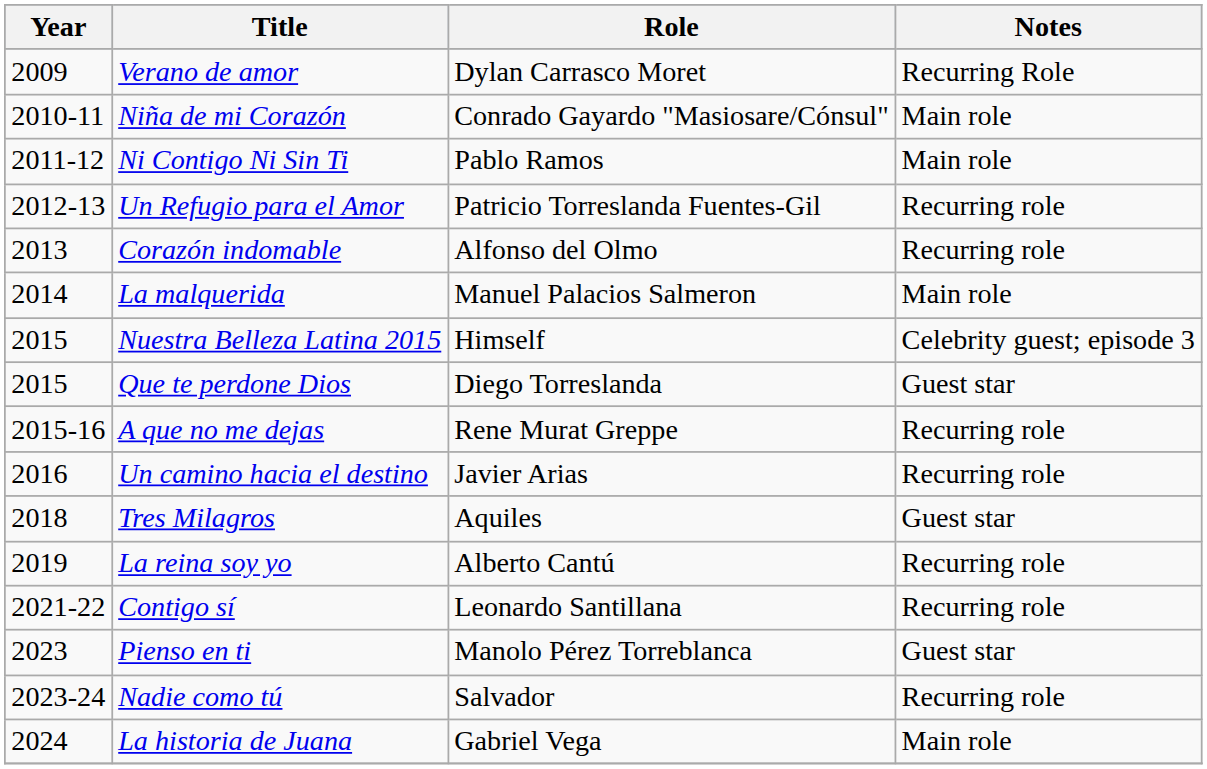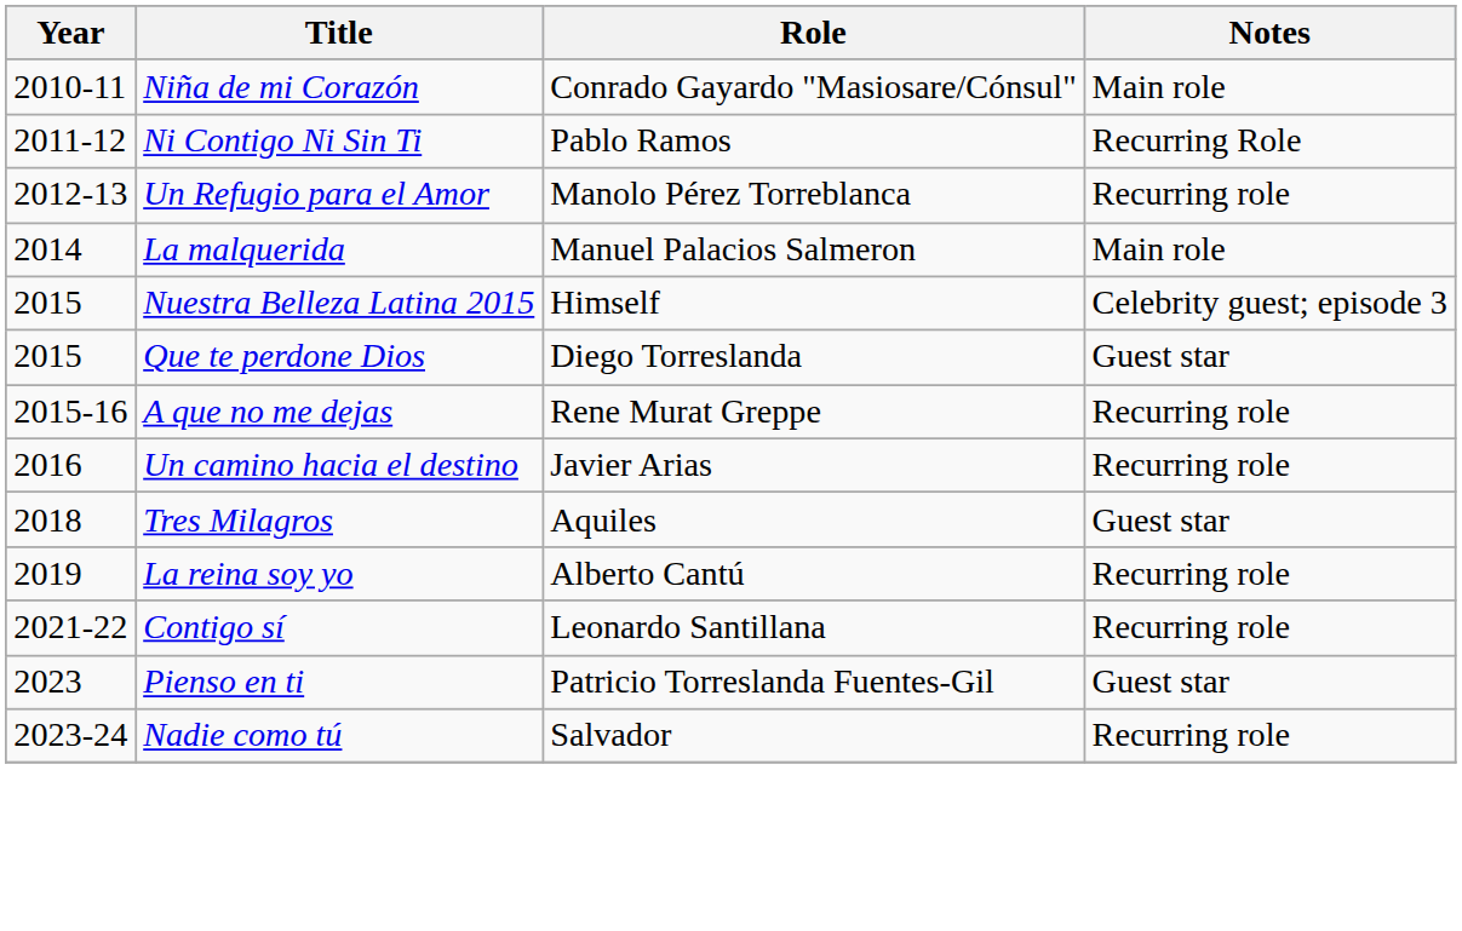- row: 2009 | Verano de amor | Dylan Carrasco Moret | Recurring Role
Ni Contigo Ni Sin Ti | Notes: Main role -> Recurring Role
Un Refugio para el Amor | Role: Patricio Torreslanda Fuentes-Gil -> Manolo Pérez Torreblanca
- row: 2013 | Corazón indomable | Alfonso del Olmo | Recurring role
Pienso en ti | Role: Manolo Pérez Torreblanca -> Patricio Torreslanda Fuentes-Gil
- row: 2024 | La historia de Juana | Gabriel Vega | Main role
